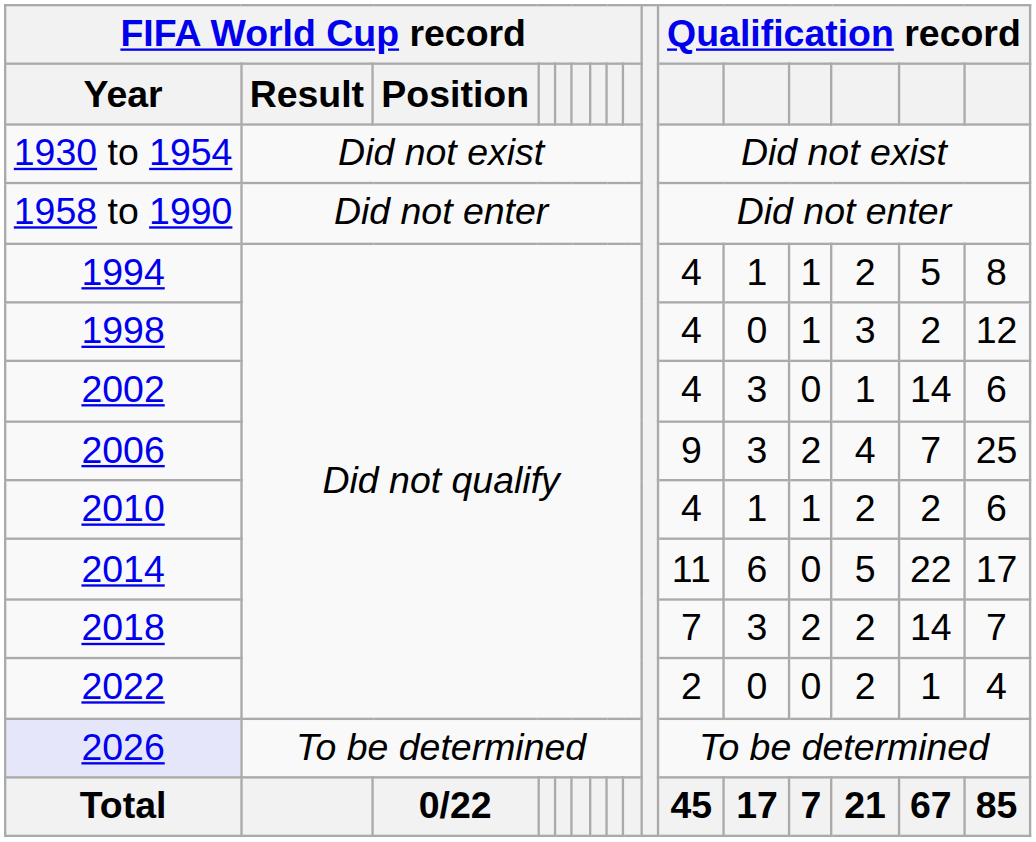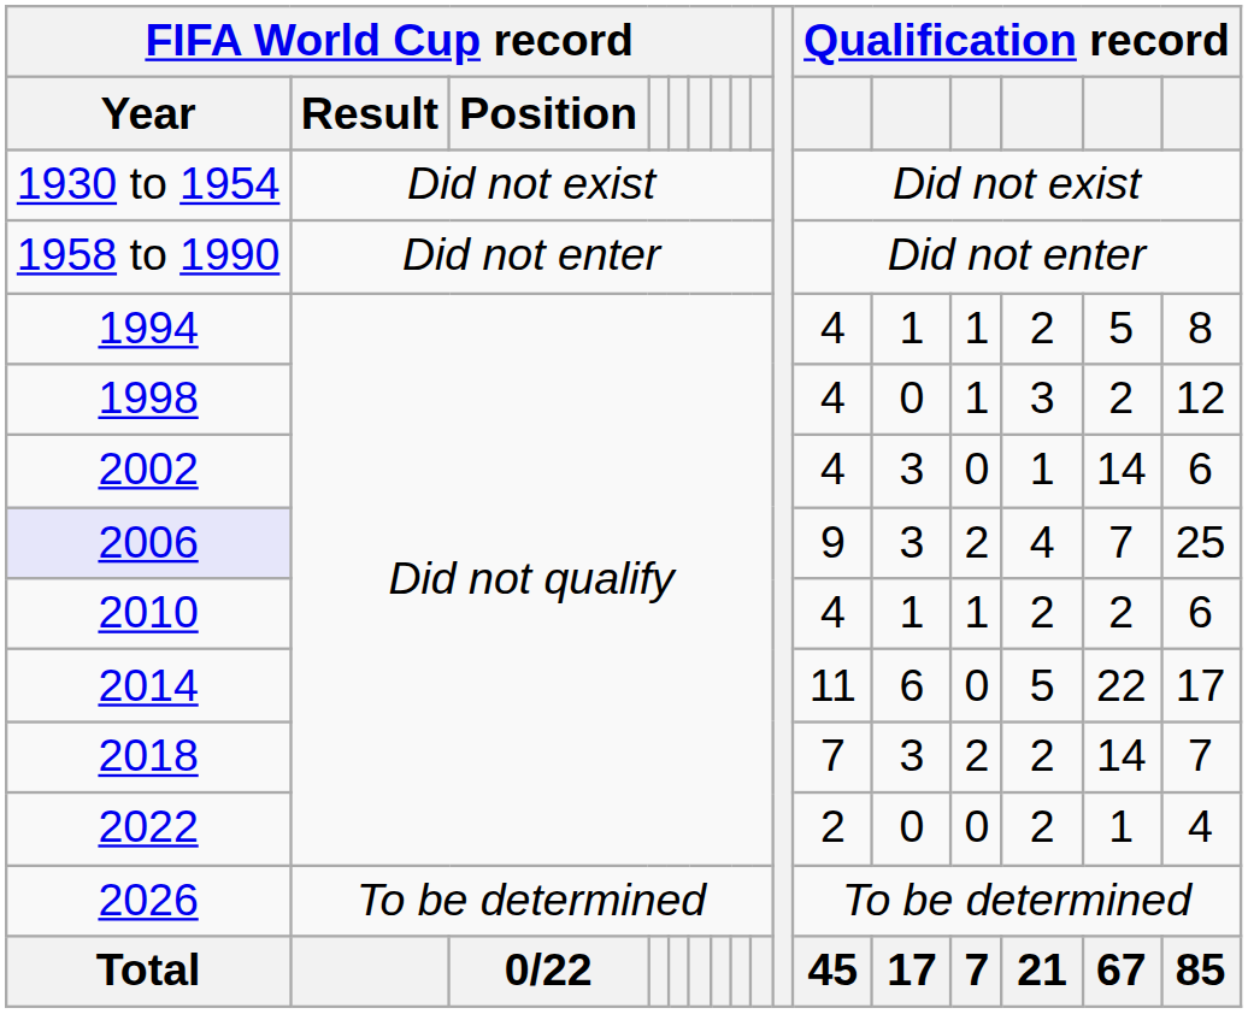2006 | FIFA World Cup record / Year: no background -> lavender background
2026 | FIFA World Cup record / Year: lavender background -> no background
